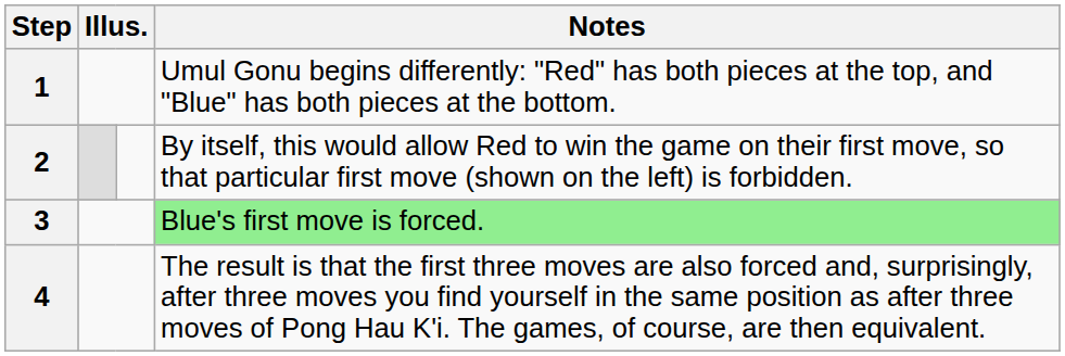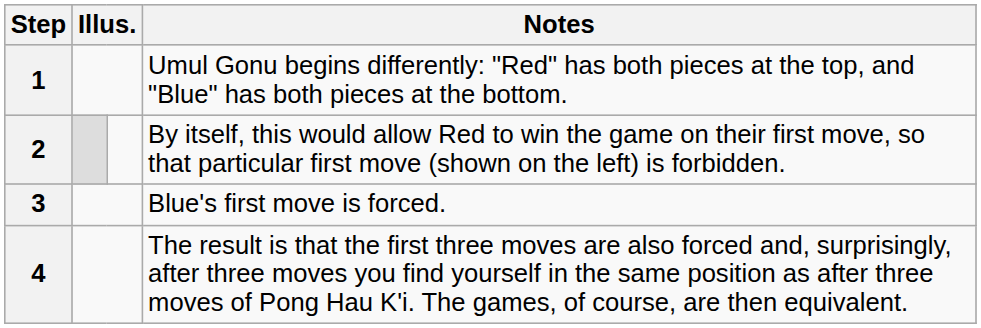3 | Notes: lightgreen background -> no background
